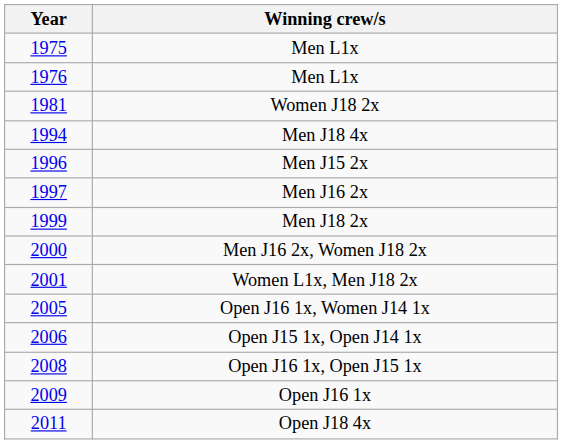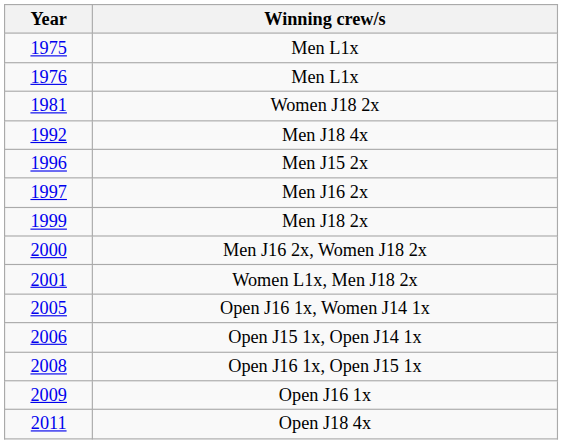row 5 | Year: 1994 -> 1992
